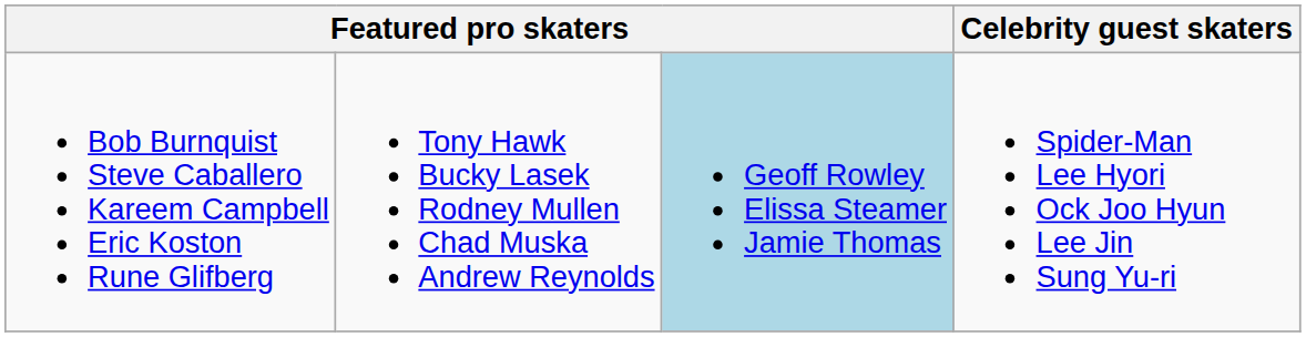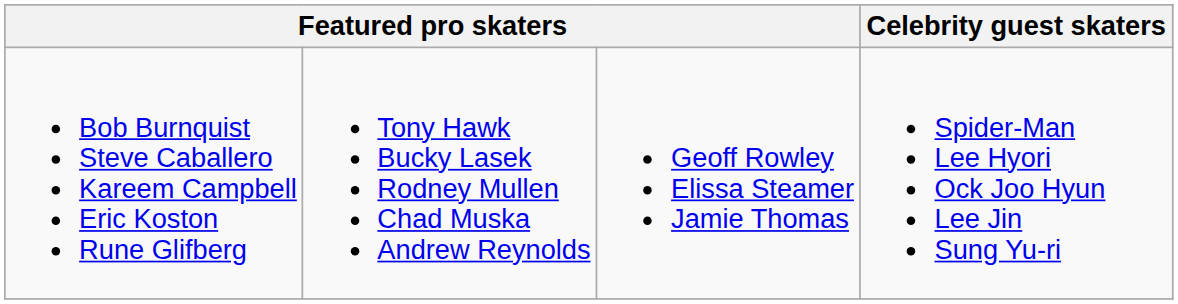row 2 | column 3: lightblue background -> no background
